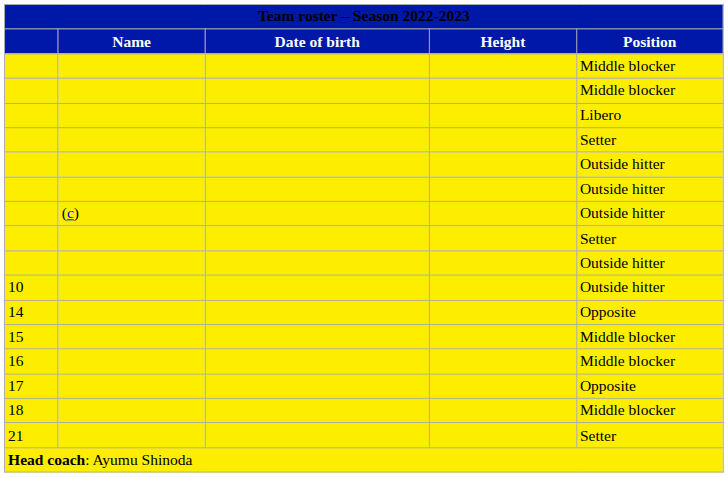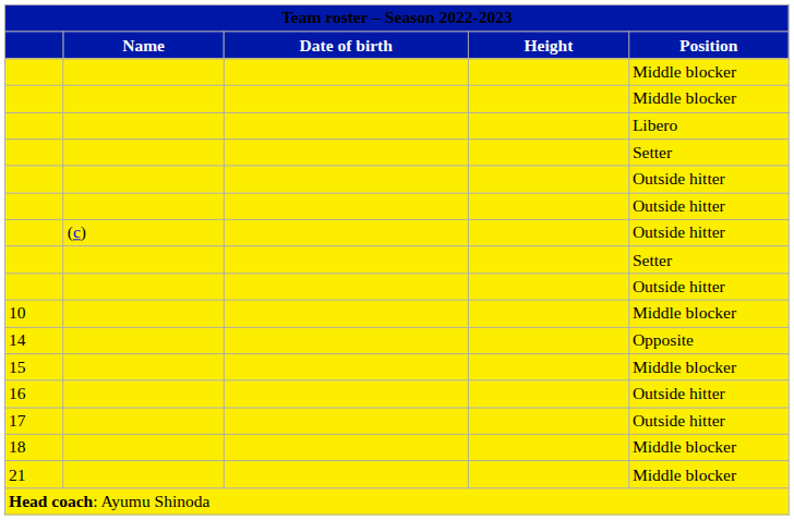10 | Position: Outside hitter -> Middle blocker
16 | Position: Middle blocker -> Outside hitter
17 | Position: Opposite -> Outside hitter
21 | Position: Setter -> Middle blocker
